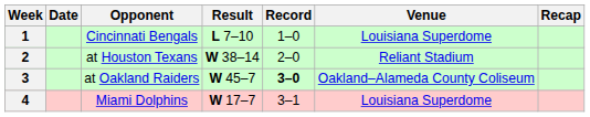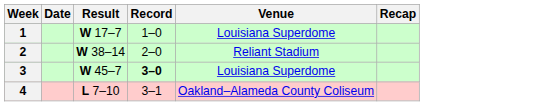- column: Opponent | Cincinnati Bengals | at Houston Texans | at Oakland Raiders | Miami Dolphins
1 | Result: L 7–10 -> W 17–7
3 | Venue: Oakland–Alameda County Coliseum -> Louisiana Superdome
4 | Result: W 17–7 -> L 7–10
4 | Venue: Louisiana Superdome -> Oakland–Alameda County Coliseum
